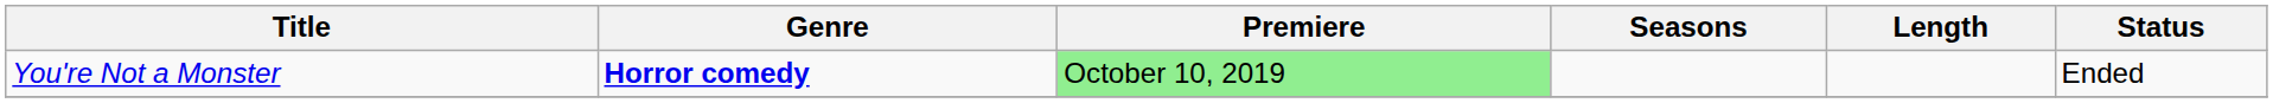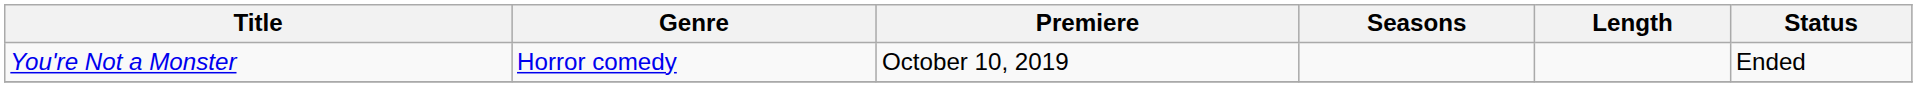You're Not a Monster | Genre: bold -> normal
You're Not a Monster | Premiere: lightgreen background -> no background
